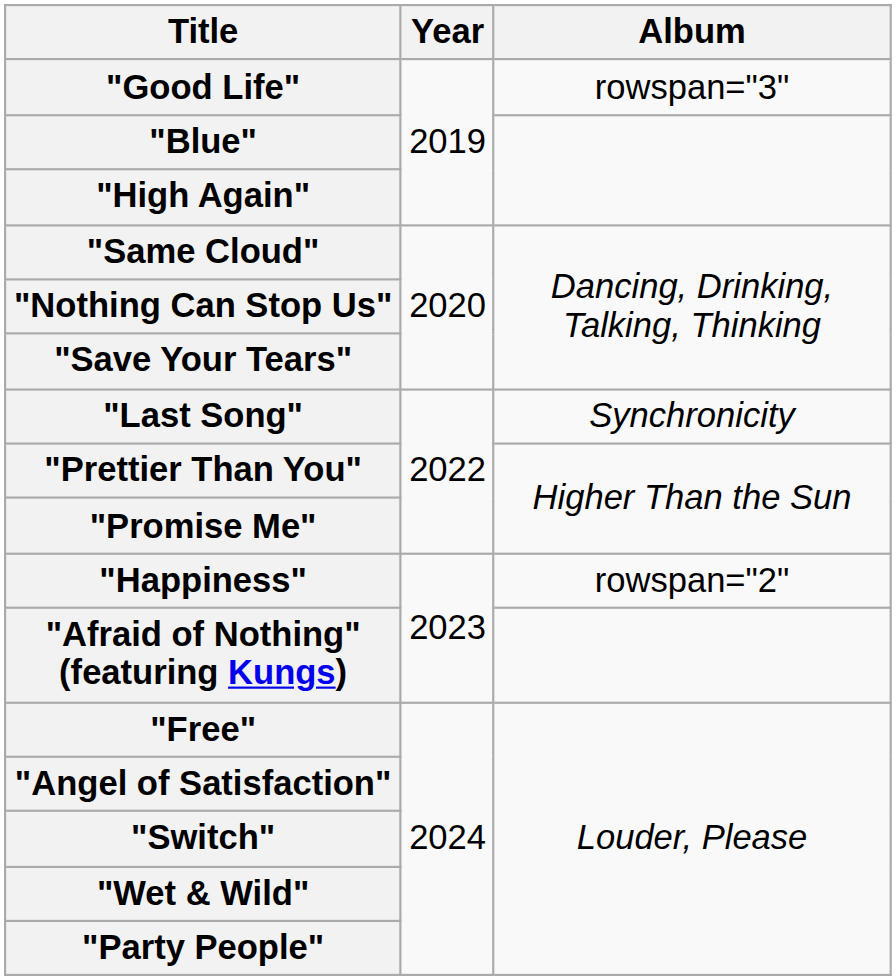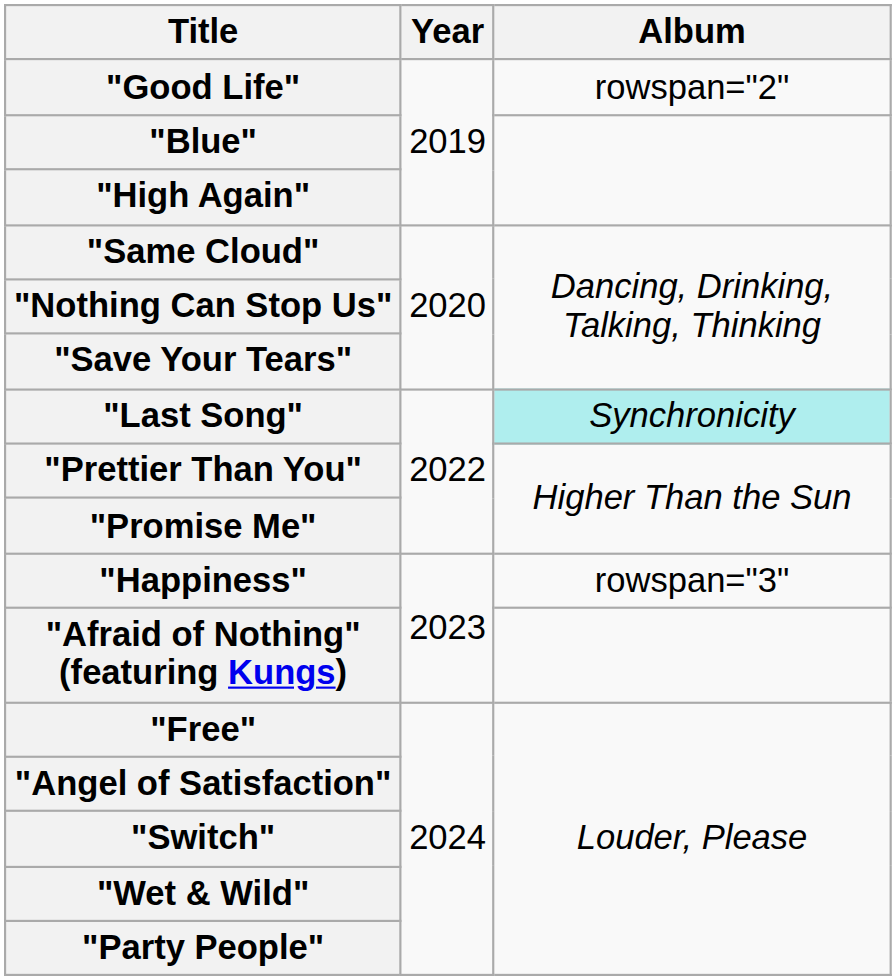"Good Life" | Album: rowspan="3" -> rowspan="2"
"Last Song" | Album: no background -> paleturquoise background
"Happiness" | Album: rowspan="2" -> rowspan="3"
